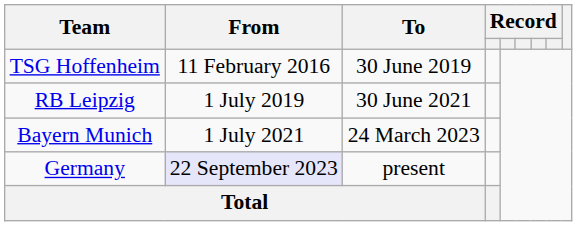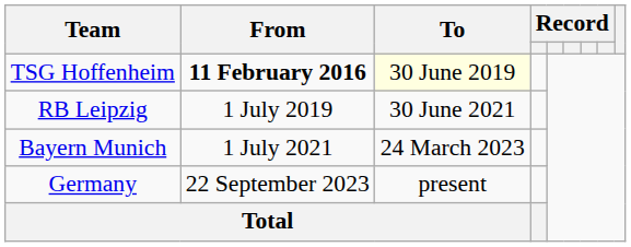TSG Hoffenheim | From: normal -> bold
TSG Hoffenheim | To: no background -> lightyellow background
Germany | From: lavender background -> no background
